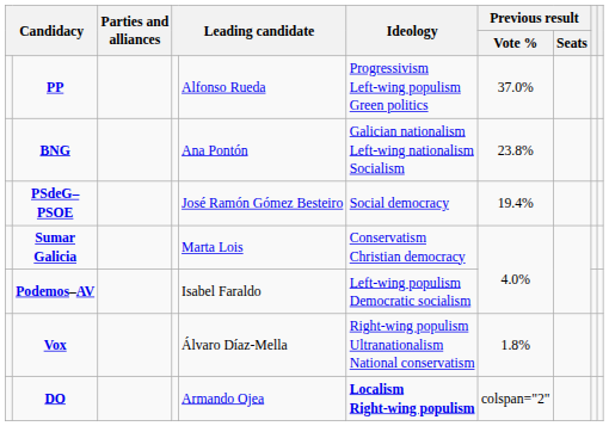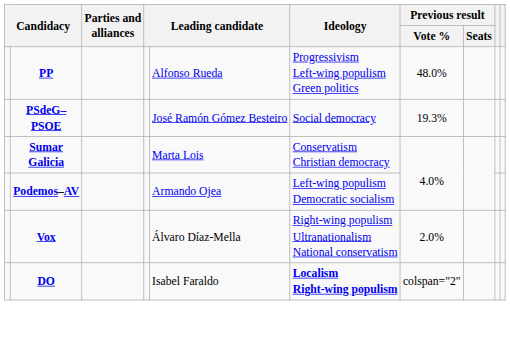PP | Previous result / Vote %: 37.0% -> 48.0%
- row: BNG | Ana Pontón | Galician nationalism Left-wing nationalism Socialism | 23.8%
PSdeG– PSOE | Previous result / Vote %: 19.4% -> 19.3%
Podemos–AV | column 5: Isabel Faraldo -> Armando Ojea
Vox | Previous result / Vote %: 1.8% -> 2.0%
DO | column 5: Armando Ojea -> Isabel Faraldo
